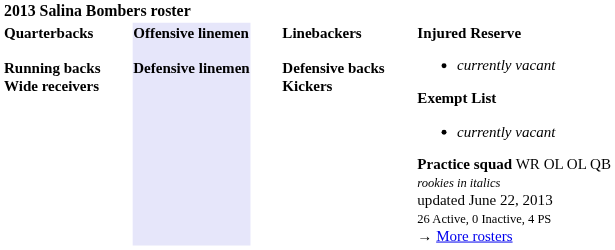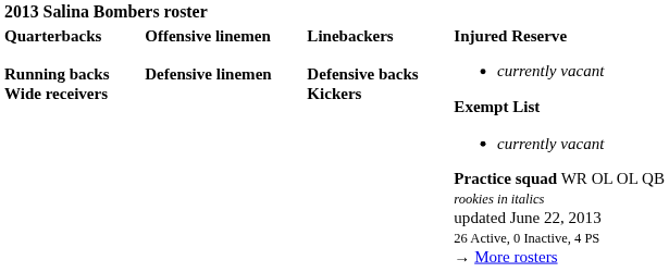Quarterbacks Running backs Wide receivers | column 2: lavender background -> no background
